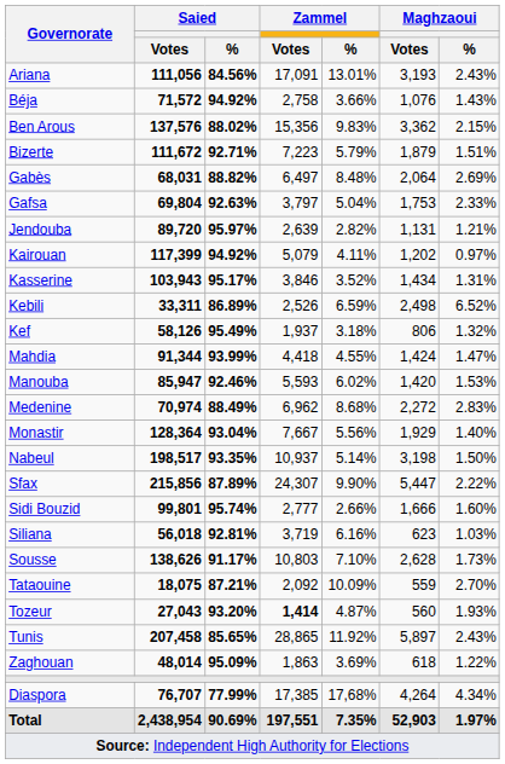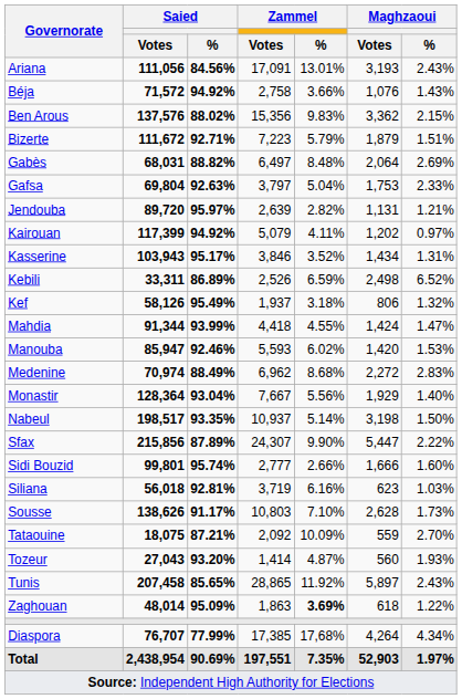Tozeur | Zammel / Votes: bold -> normal
Zaghouan | Zammel / %: normal -> bold
